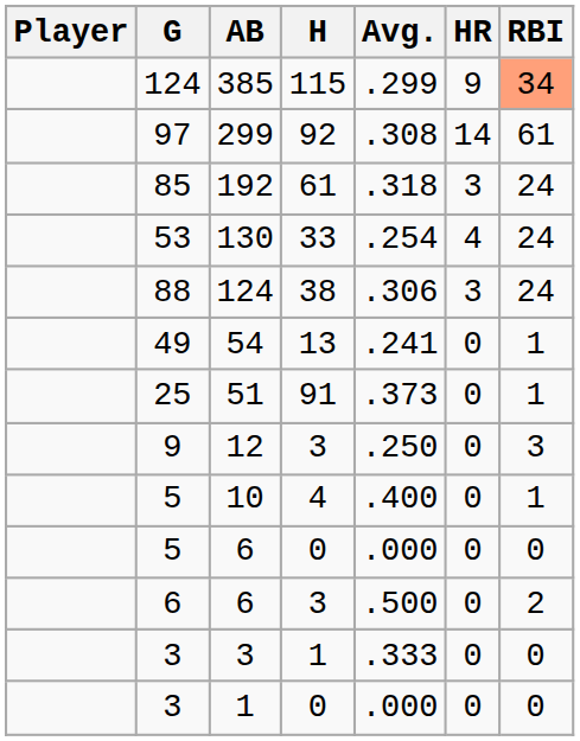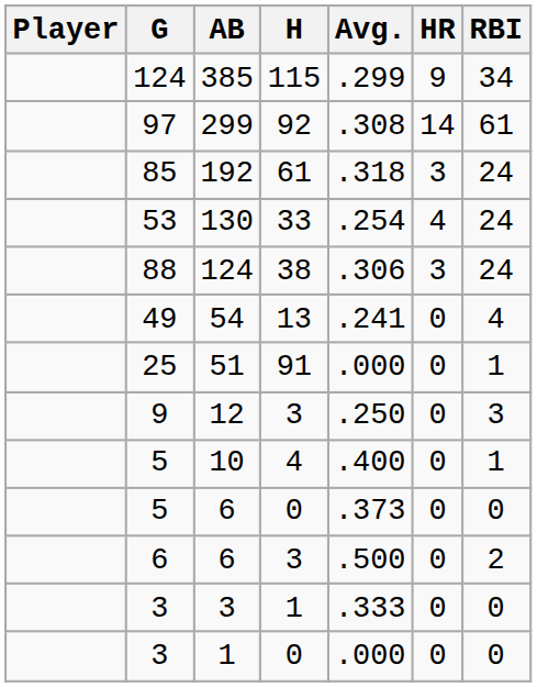385 | RBI: lightsalmon background -> no background
54 | RBI: 1 -> 4
51 | Avg.: .373 -> .000
5 / 6 | Avg.: .000 -> .373
